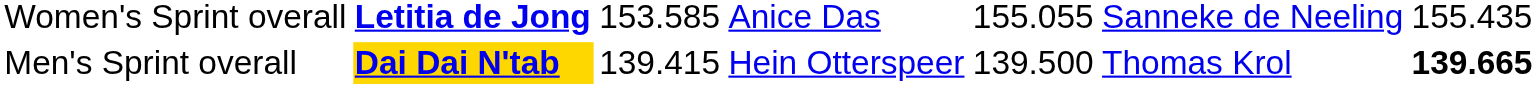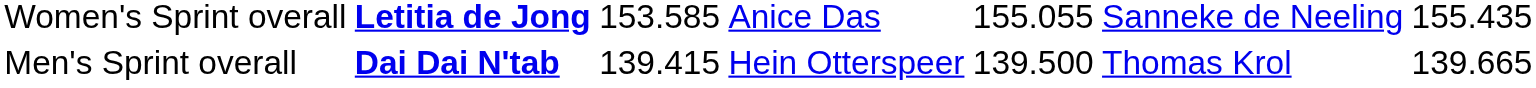row 2 | column 2: gold background -> no background
row 2 | column 7: bold -> normal
